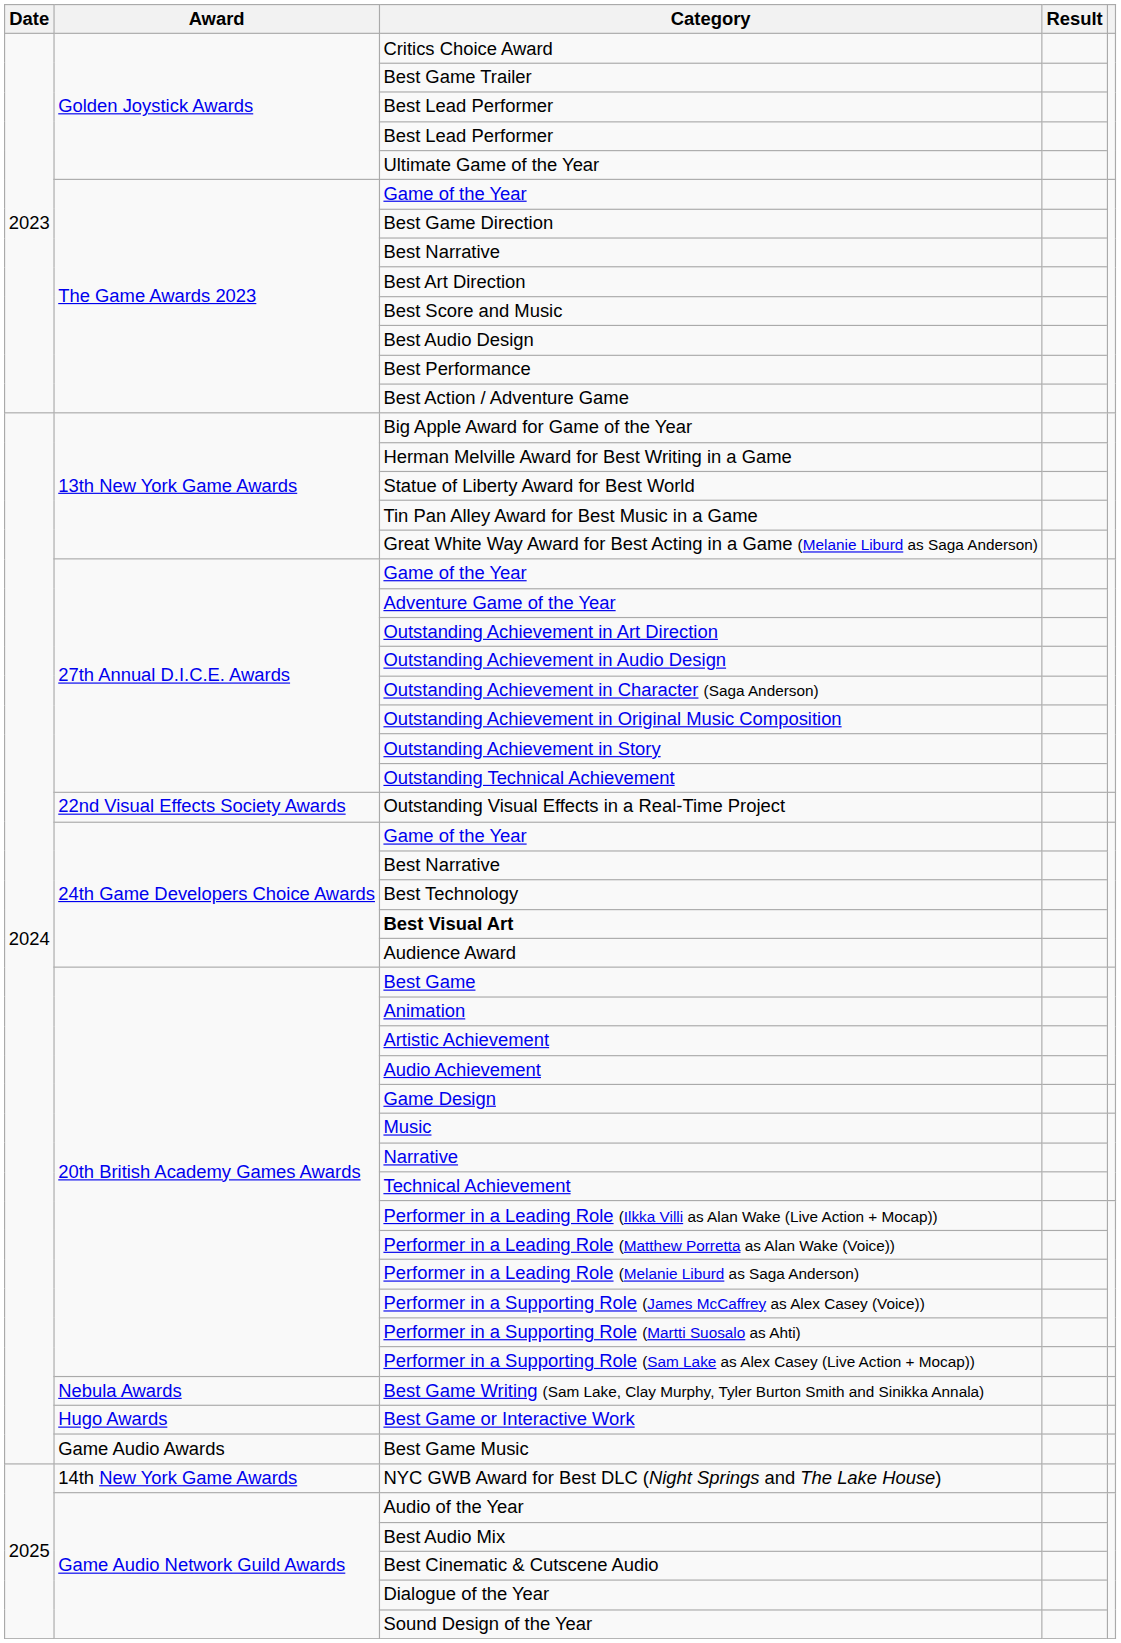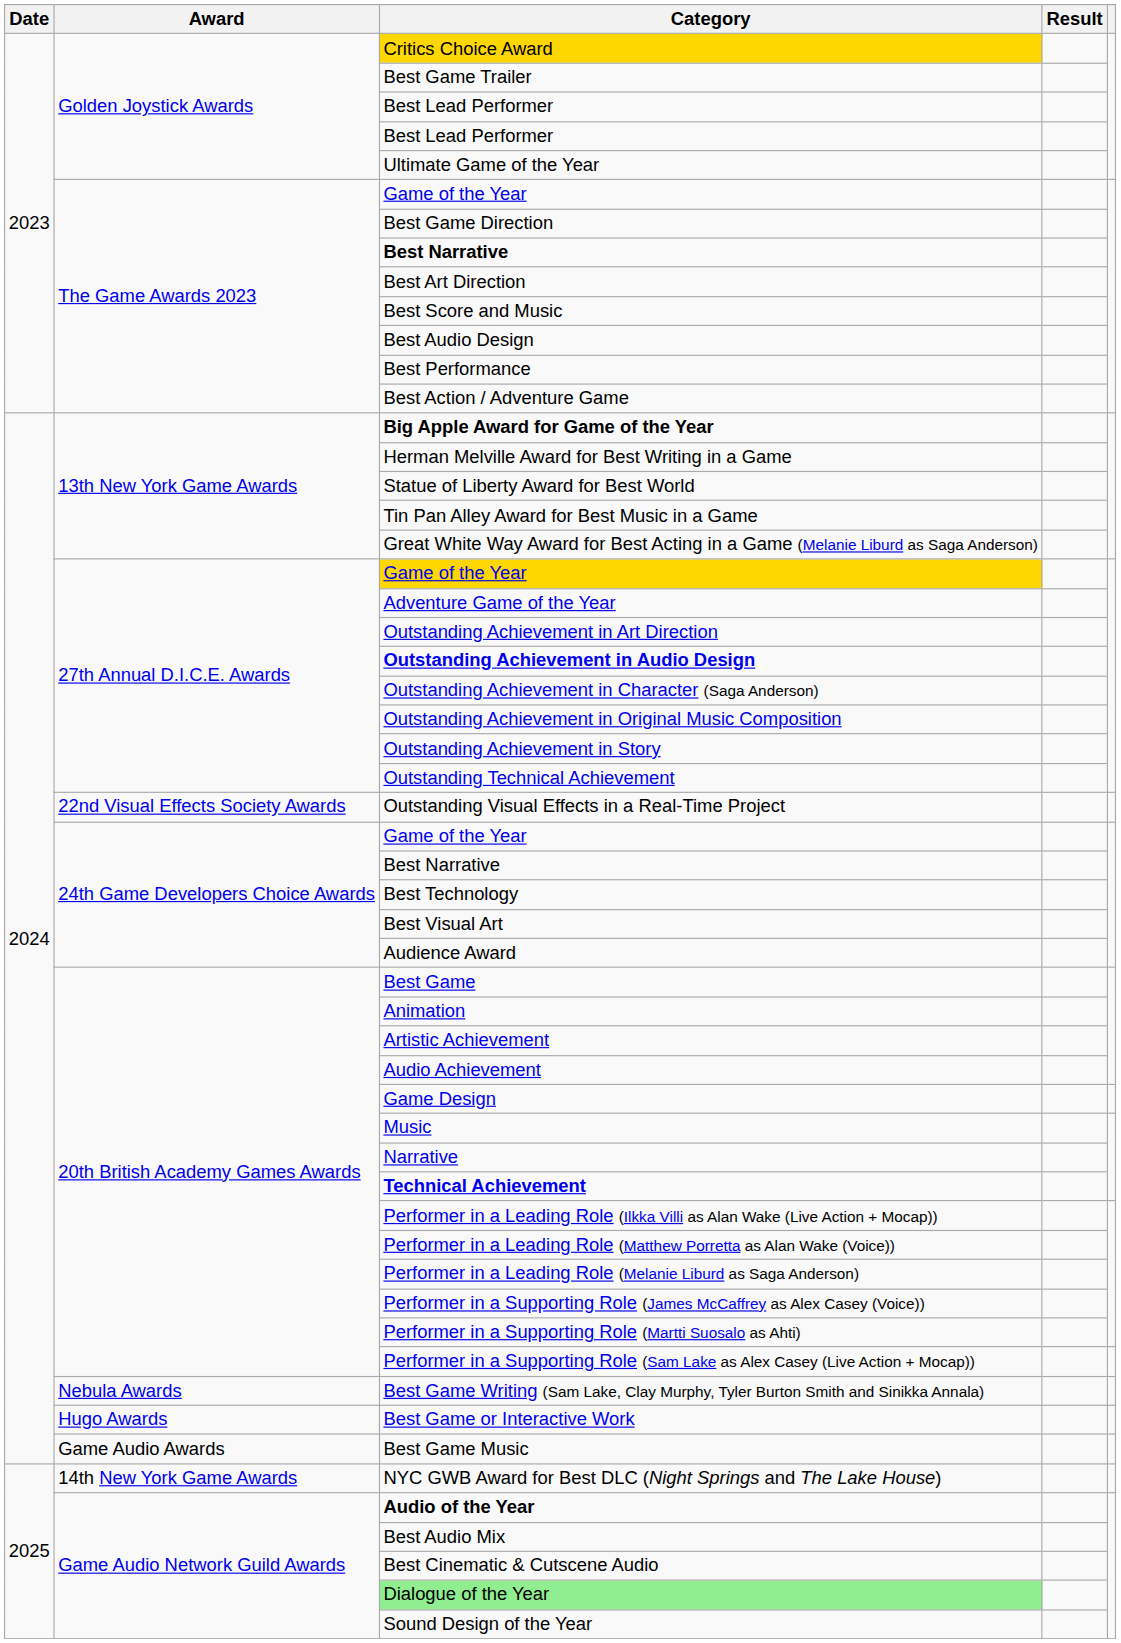Critics Choice Award | Category: no background -> gold background
The Game Awards 2023 / Best Narrative | Category: normal -> bold
Big Apple Award for Game of the Year | Category: normal -> bold
27th Annual D.I.C.E. Awards / Game of the Year | Category: no background -> gold background
Outstanding Achievement in Audio Design | Category: normal -> bold
Best Visual Art | Category: bold -> normal
Technical Achievement | Category: normal -> bold
Audio of the Year | Category: normal -> bold
Dialogue of the Year | Category: no background -> lightgreen background
